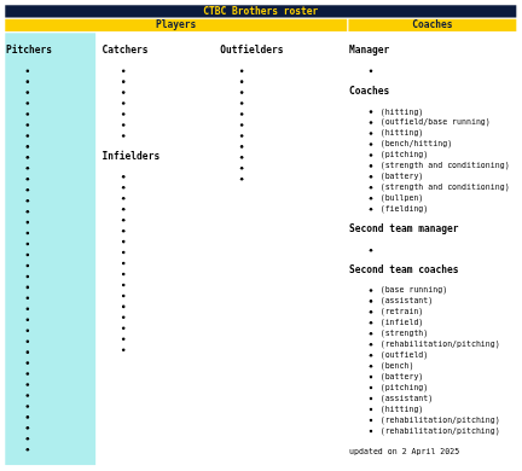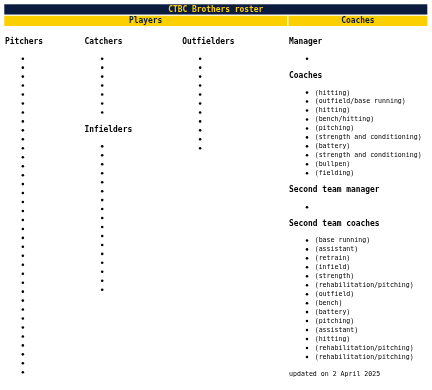Pitchers | column 1: paleturquoise background -> no background
